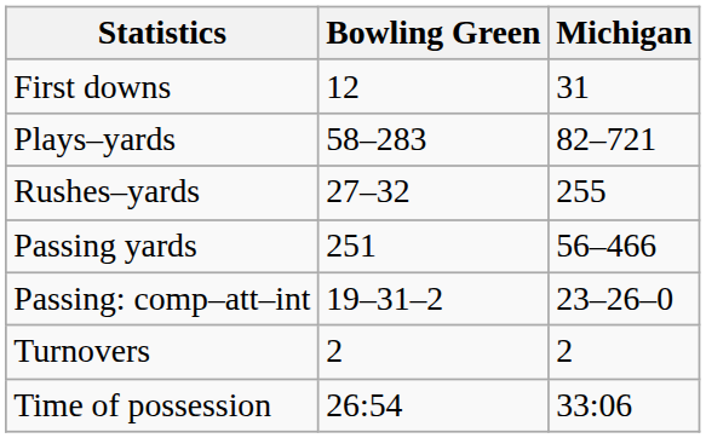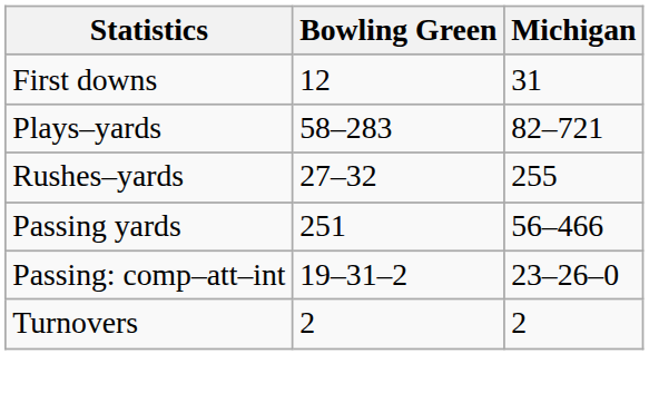- row: Time of possession | 26:54 | 33:06
